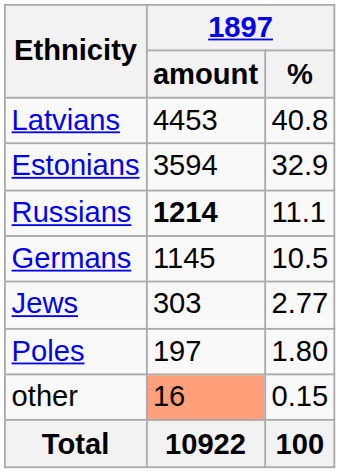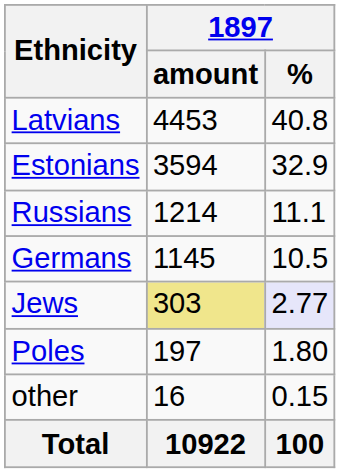Russians | 1897 / amount: bold -> normal
Jews | 1897 / amount: no background -> khaki background
Jews | 1897 / %: no background -> lavender background
other | 1897 / amount: lightsalmon background -> no background
